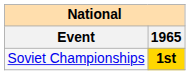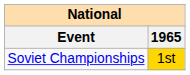Soviet Championships | 1965: bold -> normal
